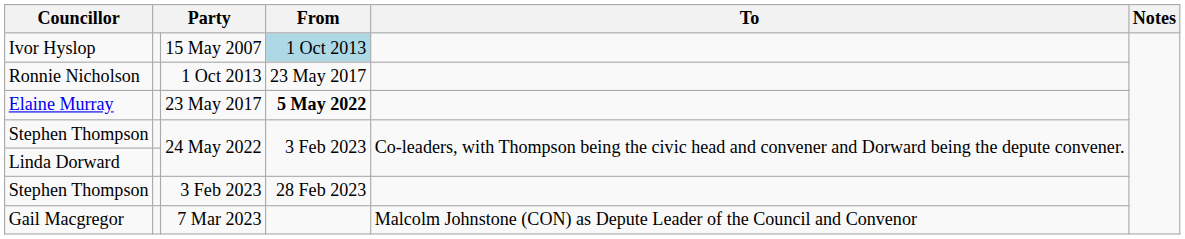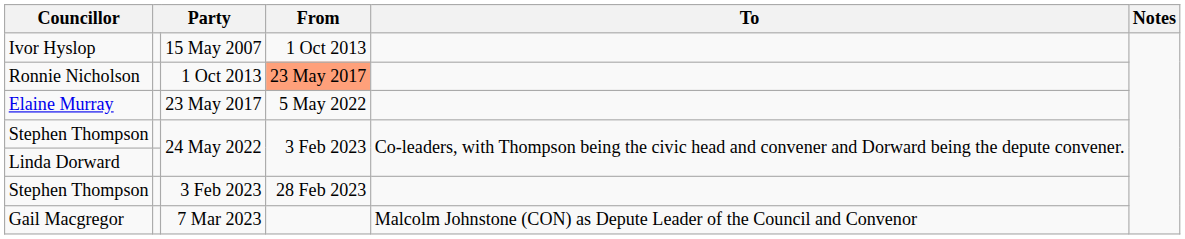Ivor Hyslop | From: lightblue background -> no background
Ronnie Nicholson | From: no background -> lightsalmon background
Elaine Murray | From: bold -> normal
